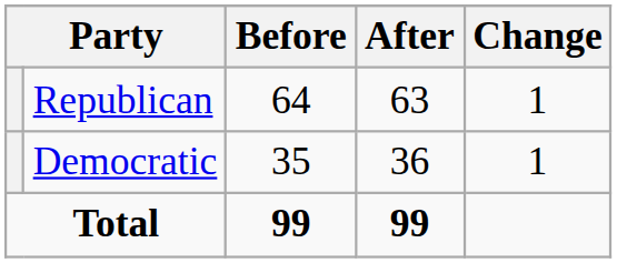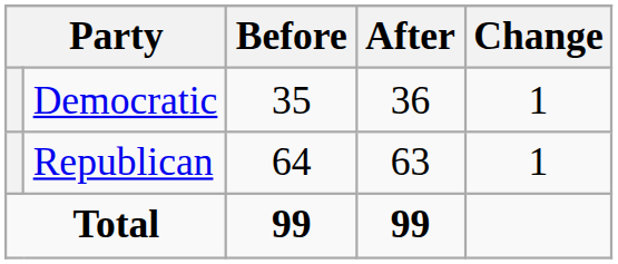rows swapped: Republican <-> Democratic
